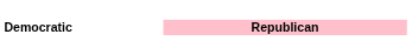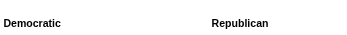Democratic | column 2: pink background -> no background
